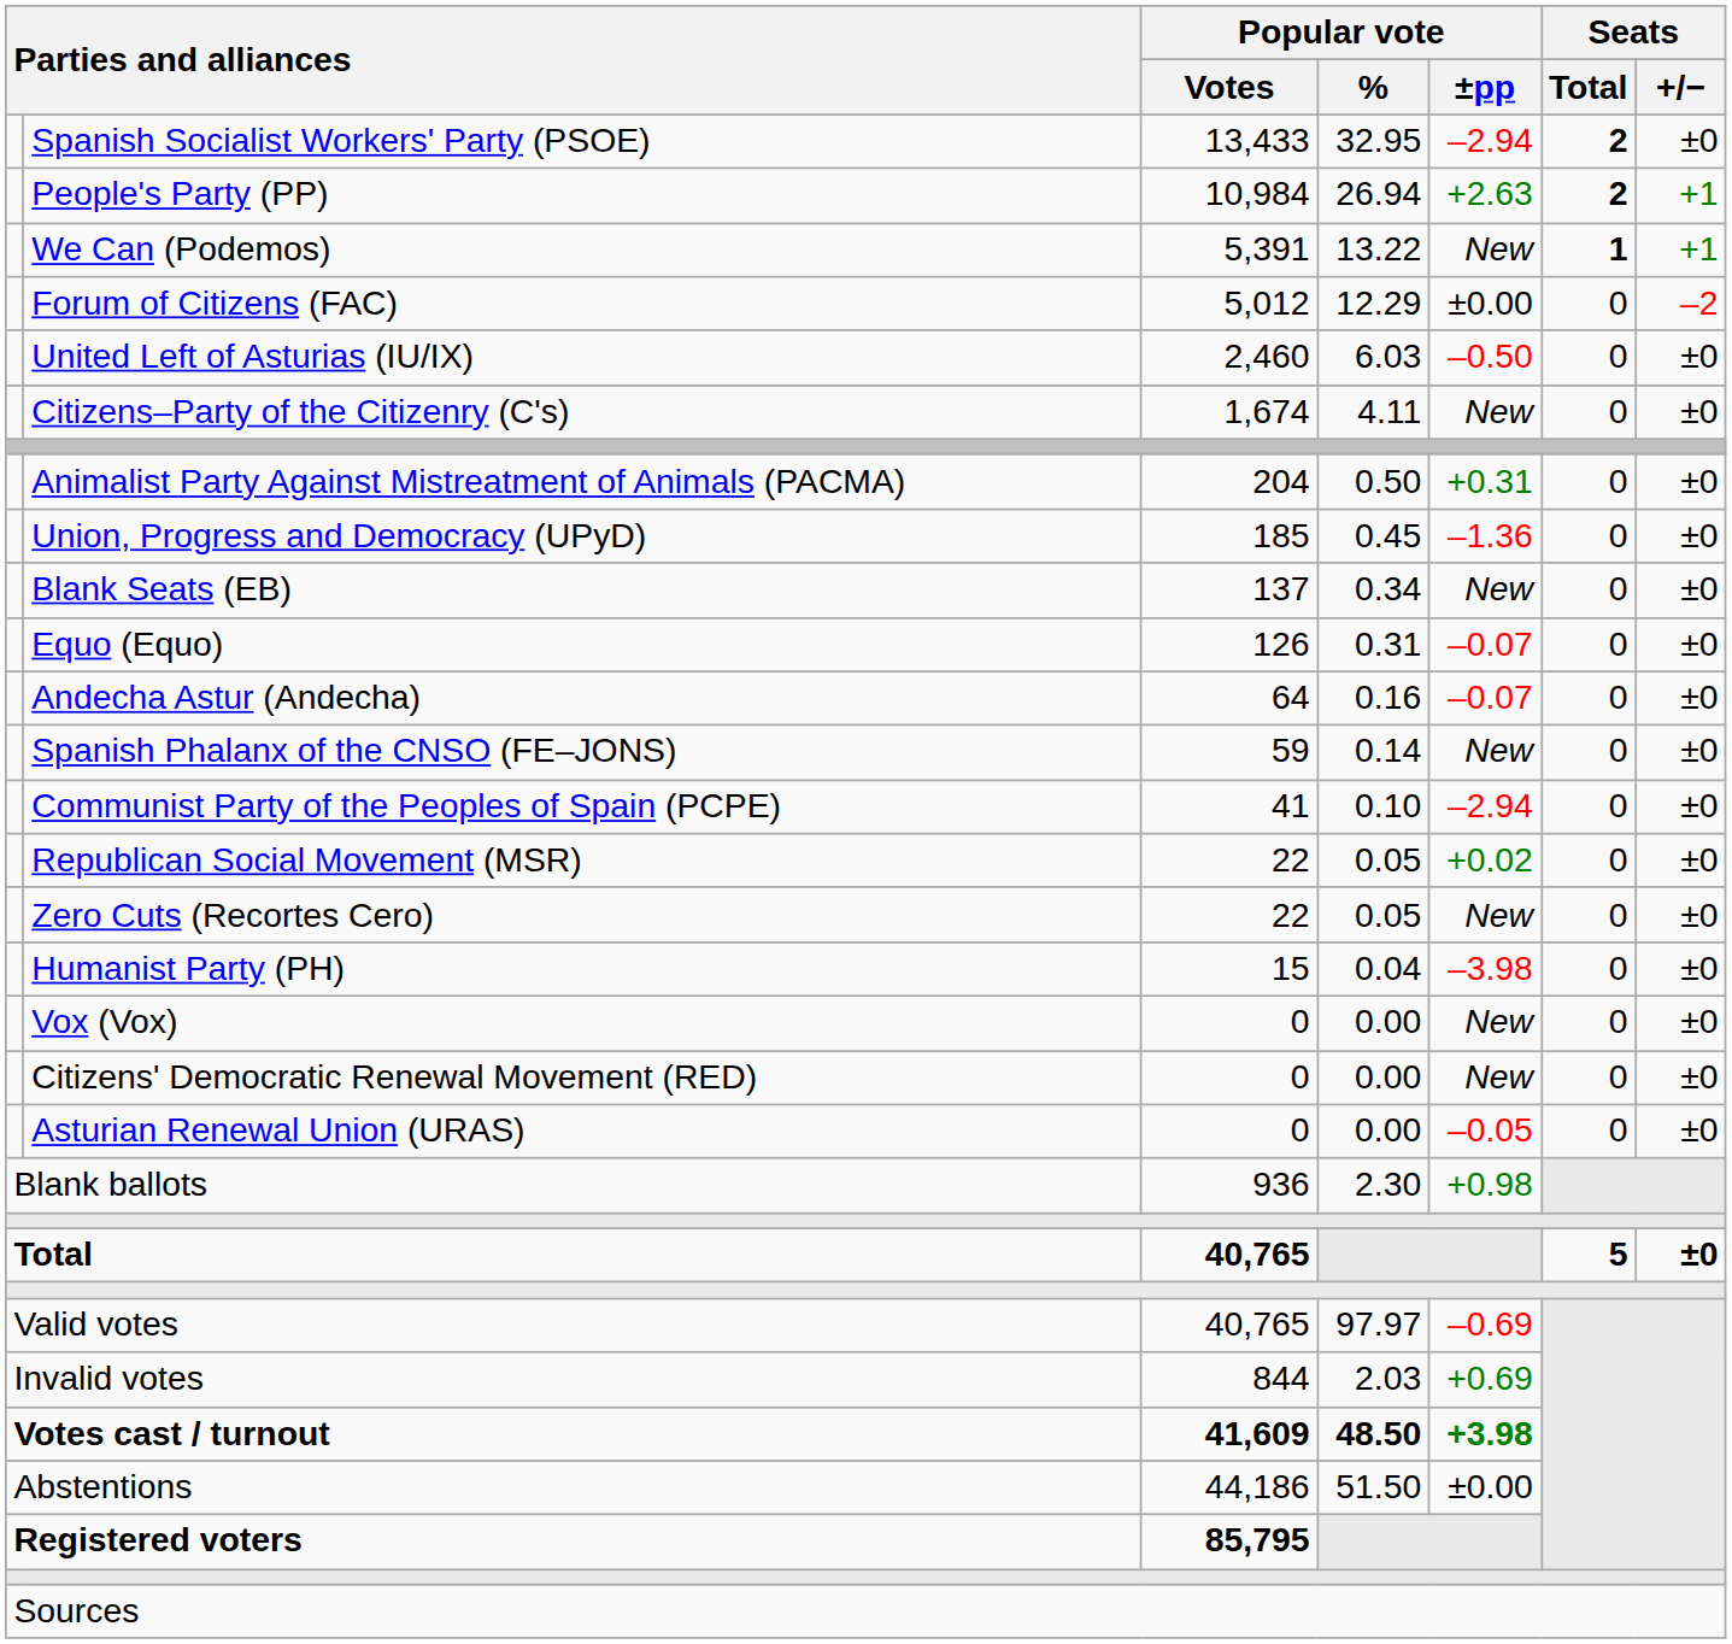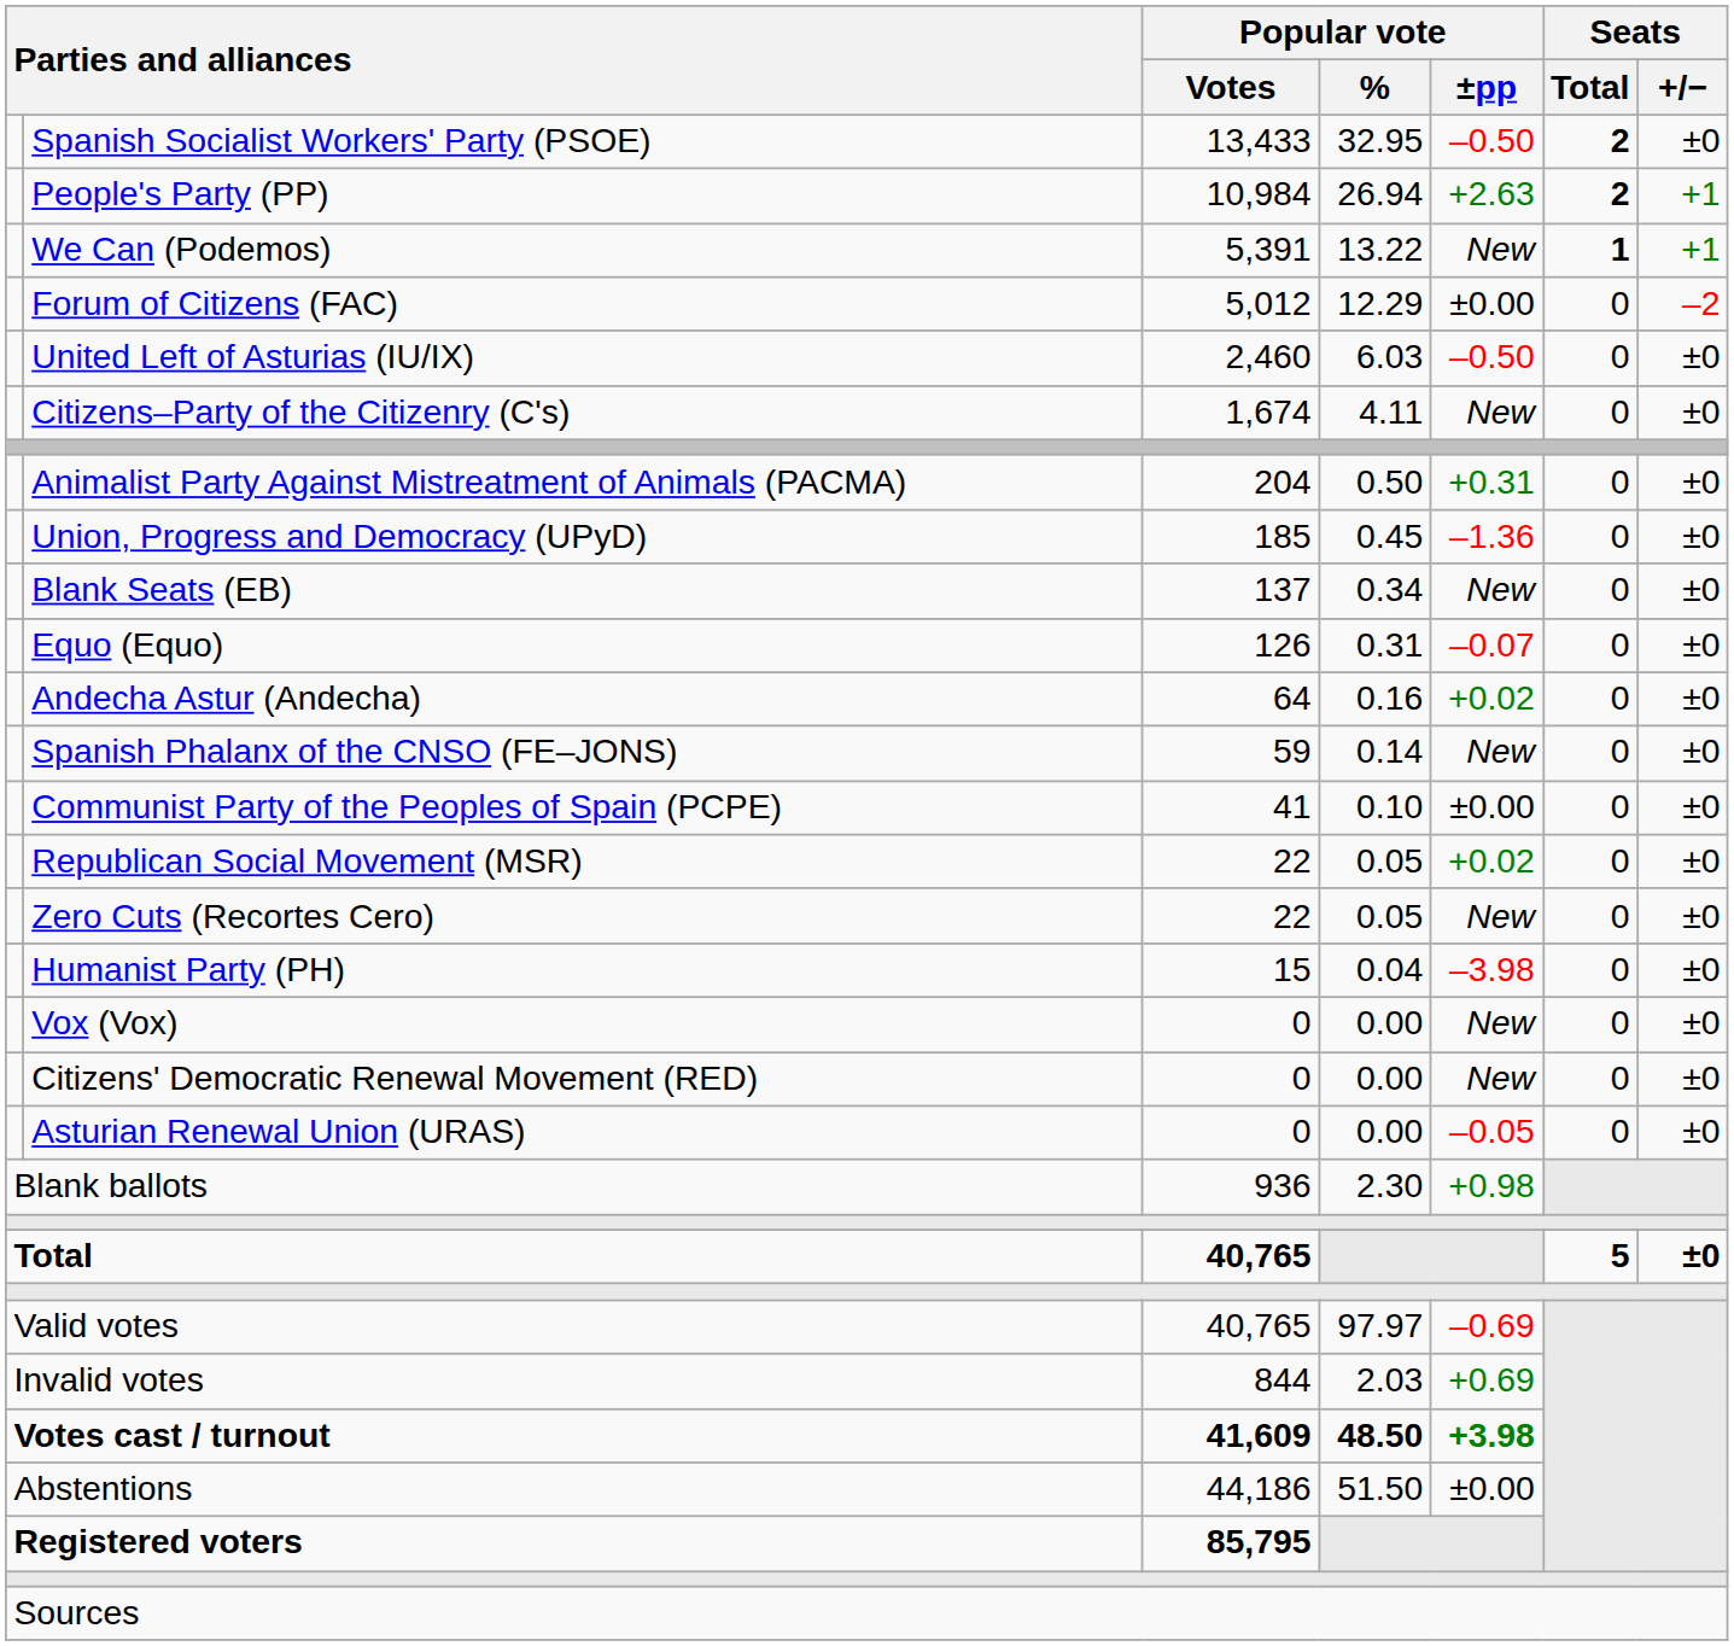Spanish Socialist Workers' Party (PSOE) | Popular vote / ±pp: –2.94 -> –0.50
Andecha Astur (Andecha) | Popular vote / ±pp: –0.07 -> +0.02
Communist Party of the Peoples of Spain (PCPE) | Popular vote / ±pp: –2.94 -> ±0.00
